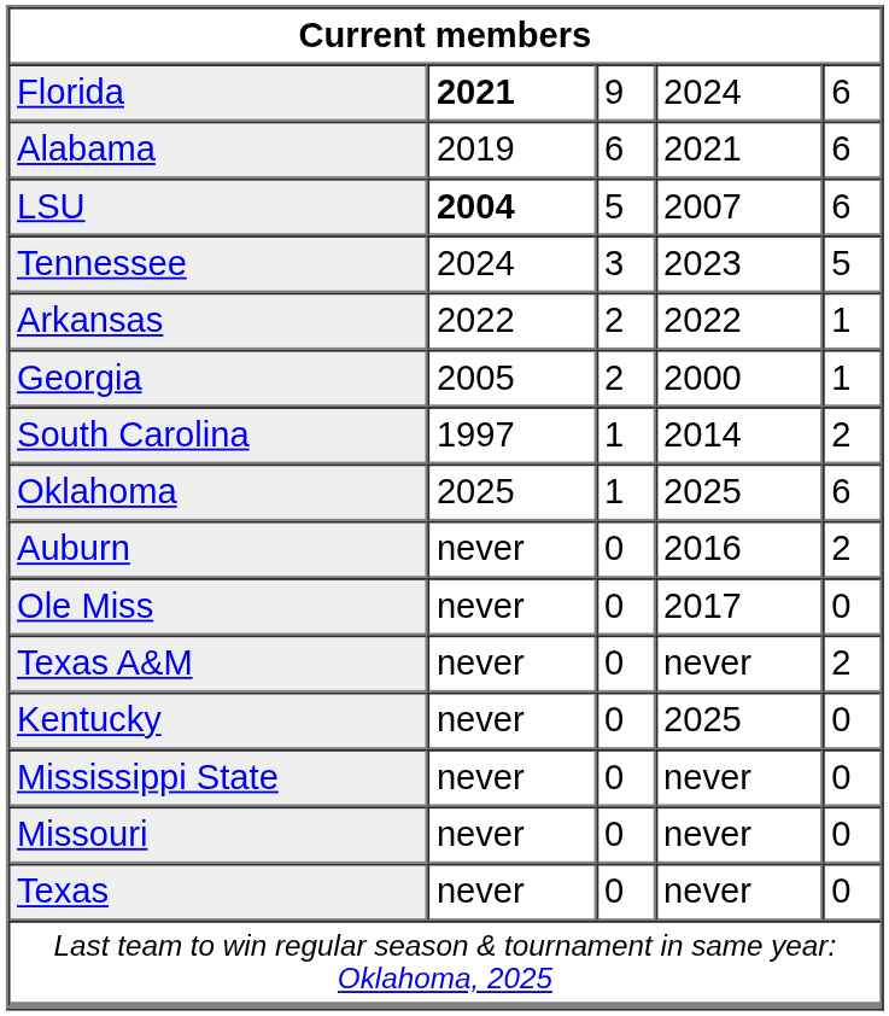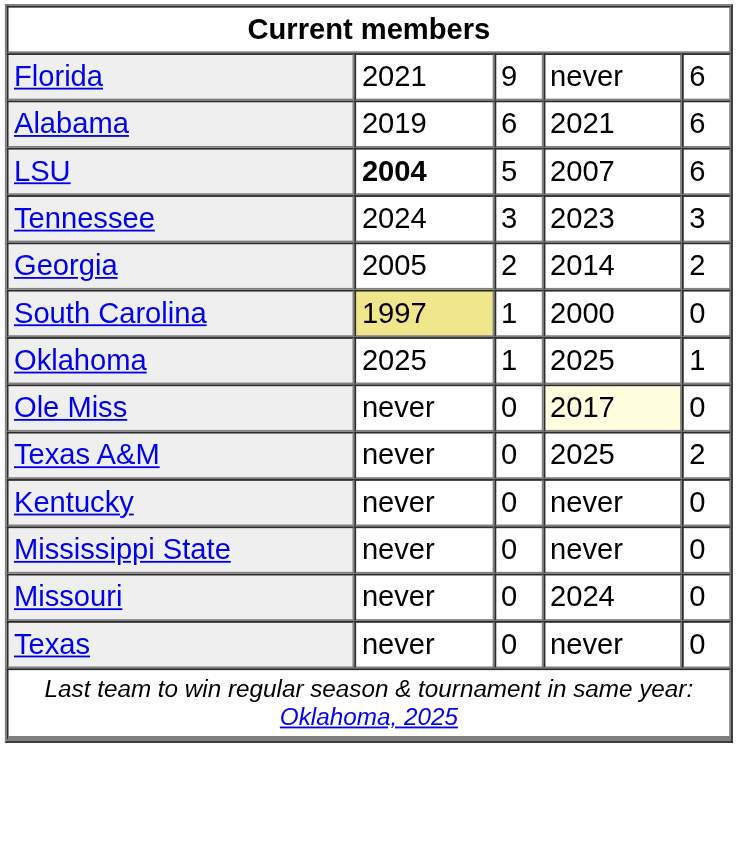Florida | column 2: bold -> normal
Florida | column 4: 2024 -> never
Tennessee | column 5: 5 -> 3
- row: Arkansas | 2022 | 2 | 2022 | 1
Georgia | column 4: 2000 -> 2014
Georgia | column 5: 1 -> 2
South Carolina | column 2: no background -> khaki background
South Carolina | column 4: 2014 -> 2000
South Carolina | column 5: 2 -> 0
Oklahoma | column 5: 6 -> 1
- row: Auburn | never | 0 | 2016 | 2
Ole Miss | column 4: no background -> lightyellow background
Texas A&M | column 4: never -> 2025
Kentucky | column 4: 2025 -> never
Missouri | column 4: never -> 2024
